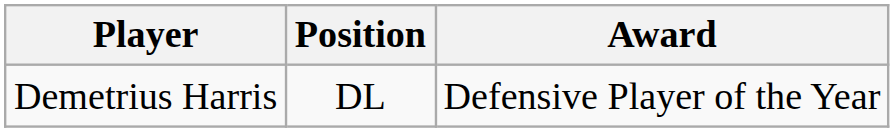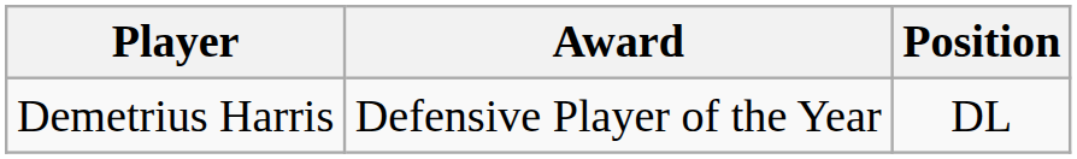columns swapped: Position <-> Award
